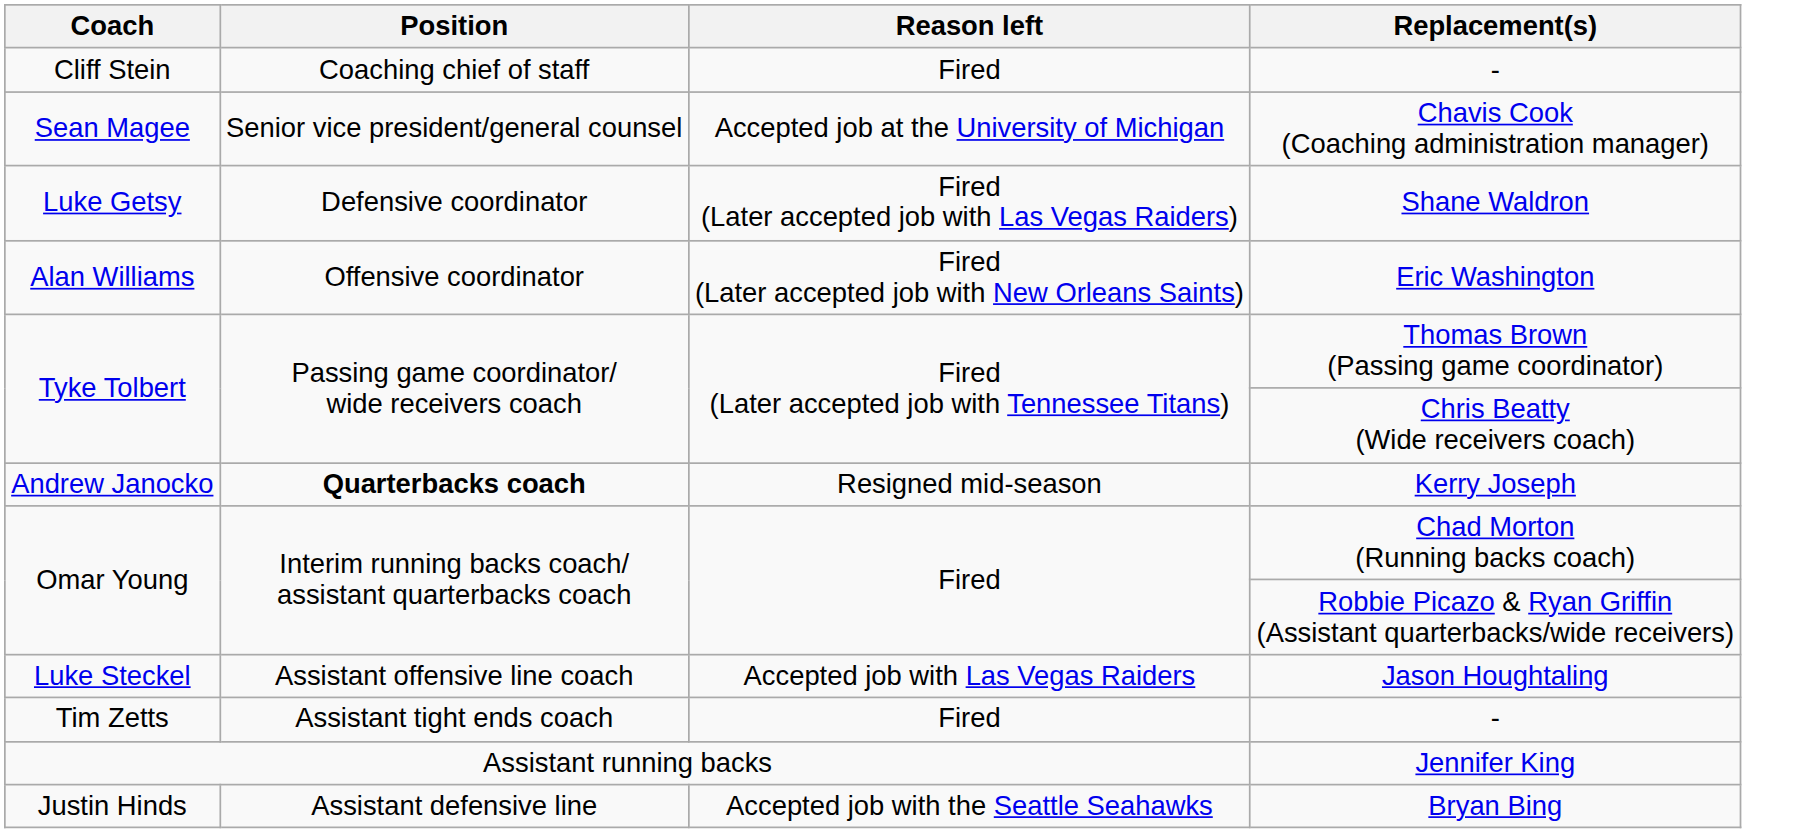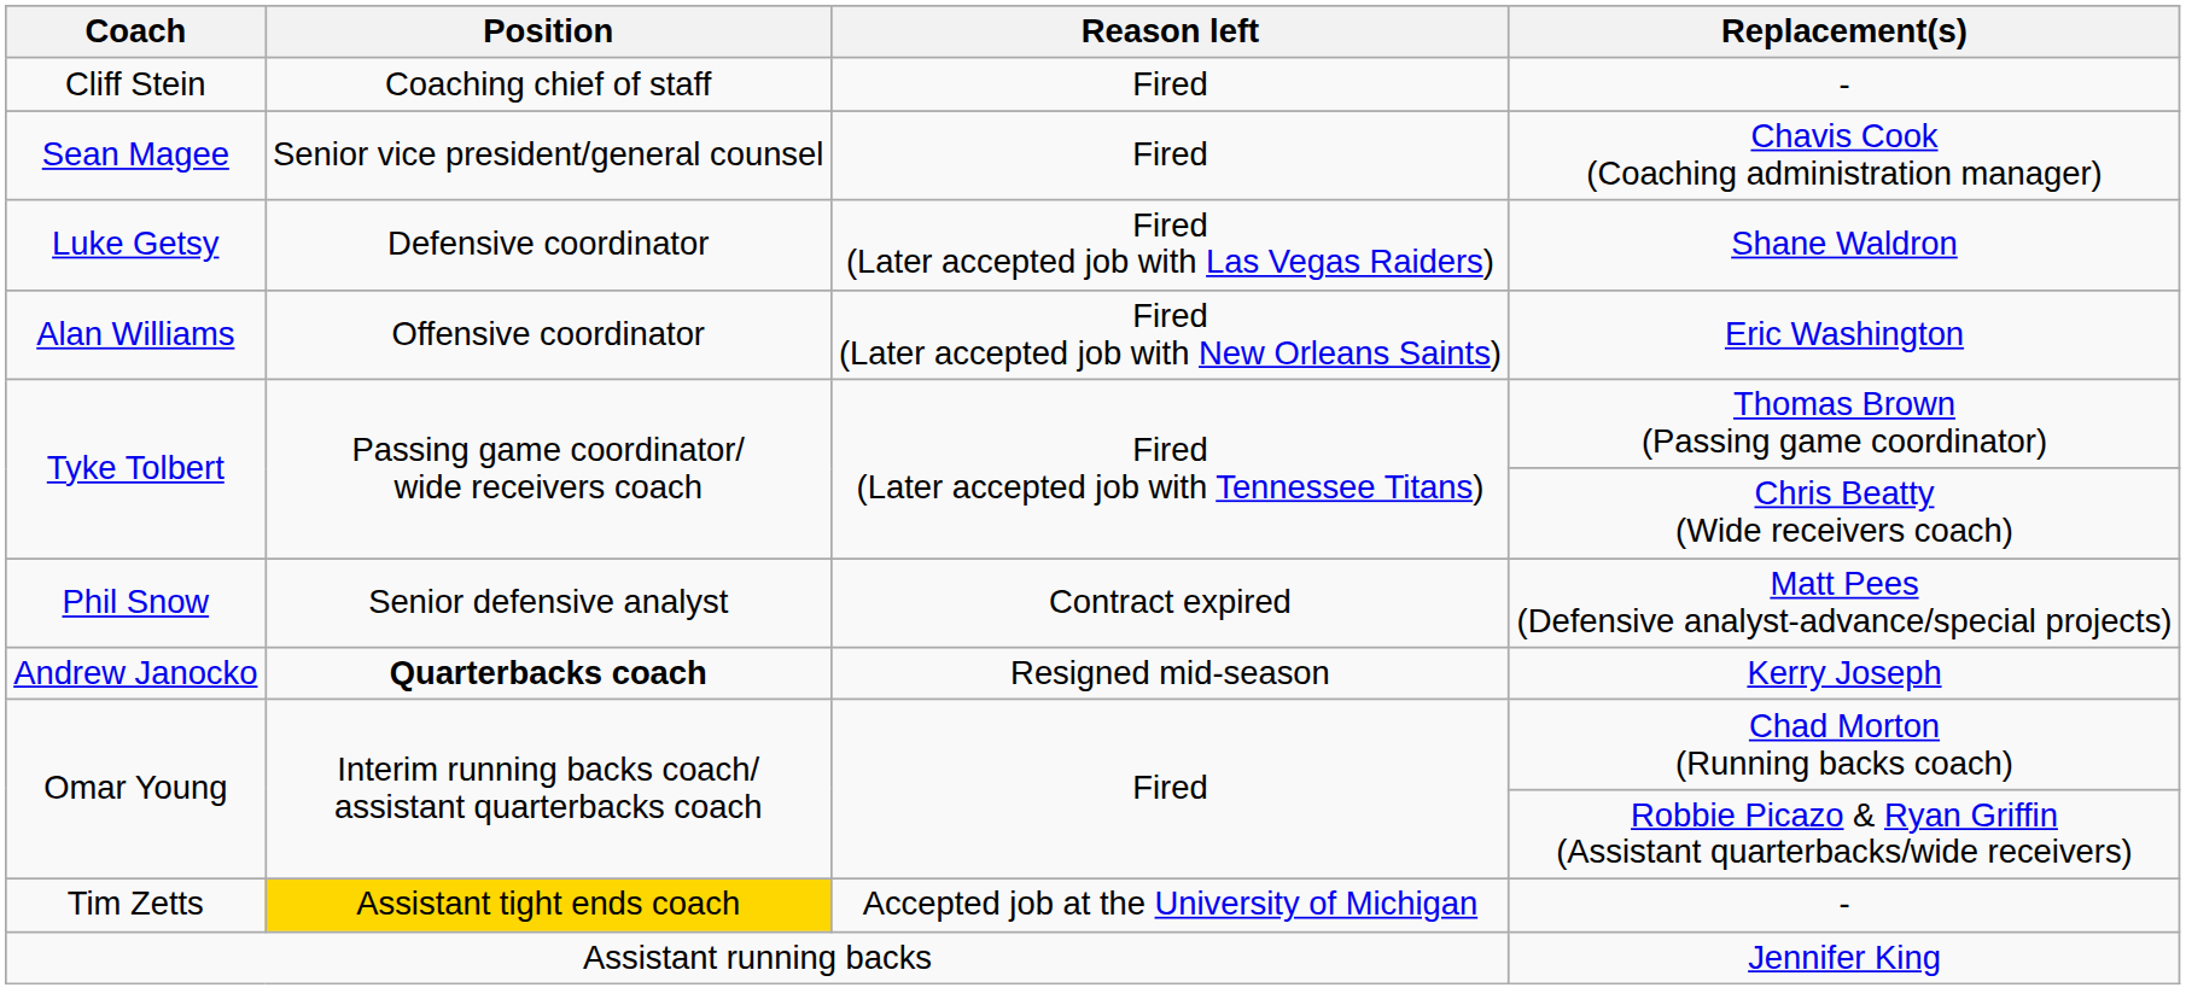Chavis Cook (Coaching administration manager) | Reason left: Accepted job at the University of Michigan -> Fired
+ row: Phil Snow | Senior defensive analyst | Contract expired | Matt Pees (Defensive analyst-advance/special projects)
- row: Luke Steckel | Assistant offensive line coach | Accepted job with Las Vegas Raiders | Jason Houghtaling
Tim Zetts / - | Position: no background -> gold background
Tim Zetts / - | Reason left: Fired -> Accepted job at the University of Michigan
- row: Justin Hinds | Assistant defensive line | Accepted job with the Seattle Seahawks | Bryan Bing
